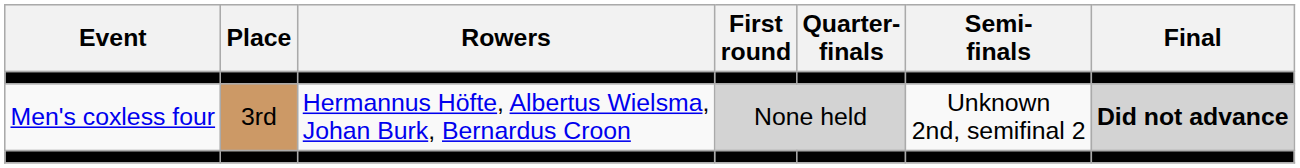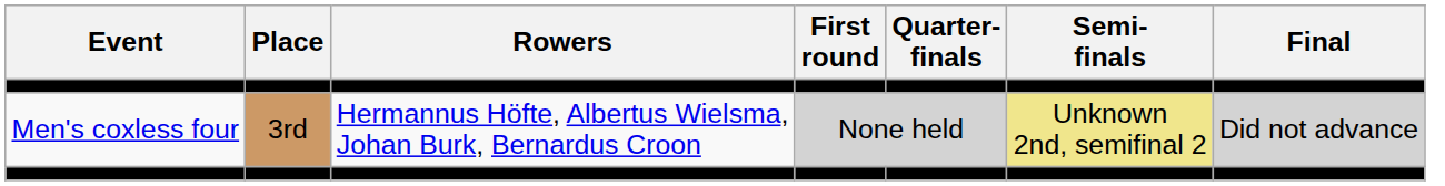Men's coxless four | Semi- finals: no background -> khaki background
Men's coxless four | Final: bold -> normal
